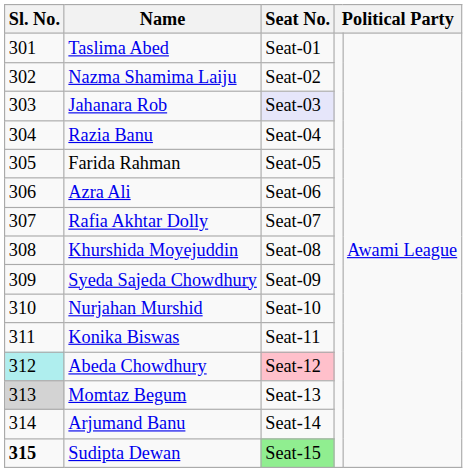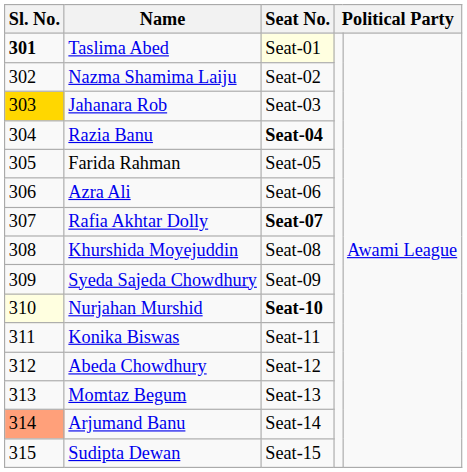Taslima Abed | Sl. No.: normal -> bold
Taslima Abed | Seat No.: no background -> lightyellow background
Jahanara Rob | Sl. No.: no background -> gold background
Jahanara Rob | Seat No.: lavender background -> no background
Razia Banu | Seat No.: normal -> bold
Rafia Akhtar Dolly | Seat No.: normal -> bold
Nurjahan Murshid | Sl. No.: no background -> lightyellow background
Nurjahan Murshid | Seat No.: normal -> bold
Abeda Chowdhury | Sl. No.: paleturquoise background -> no background
Abeda Chowdhury | Seat No.: pink background -> no background
Momtaz Begum | Sl. No.: lightgrey background -> no background
Arjumand Banu | Sl. No.: no background -> lightsalmon background
Sudipta Dewan | Sl. No.: bold -> normal
Sudipta Dewan | Seat No.: lightgreen background -> no background
